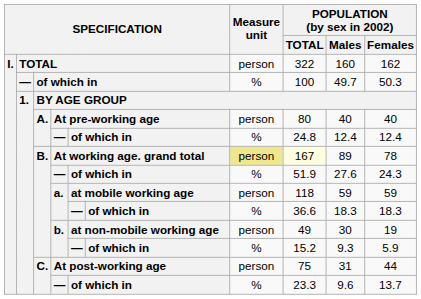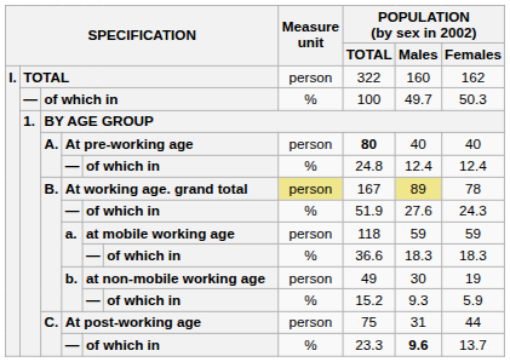At pre-working age | POPULATION (by sex in 2002) / TOTAL: normal -> bold
At working age. grand total | POPULATION (by sex in 2002) / TOTAL: lightyellow background -> no background
At working age. grand total | POPULATION (by sex in 2002) / Males: no background -> khaki background
C. / — | POPULATION (by sex in 2002) / Males: normal -> bold
